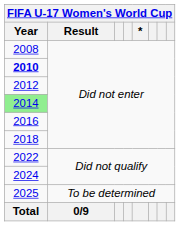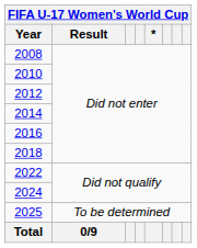2010 | Year: bold -> normal
2014 | Year: lightgreen background -> no background
